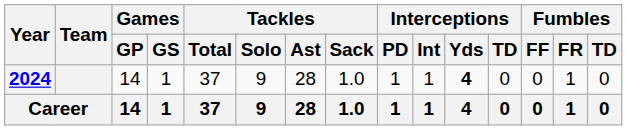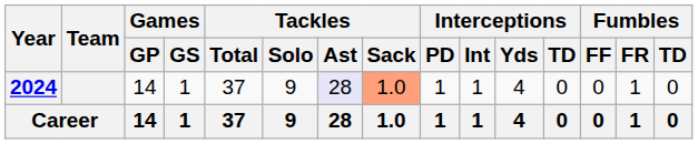2024 | Tackles / Ast: no background -> lavender background
2024 | Tackles / Sack: no background -> lightsalmon background
2024 | Interceptions / Yds: bold -> normal
